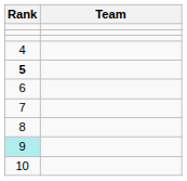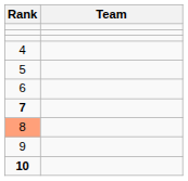row 6 | Rank: bold -> normal
row 8 | Rank: normal -> bold
row 9 | Rank: no background -> lightsalmon background
row 10 | Rank: paleturquoise background -> no background
row 11 | Rank: normal -> bold
